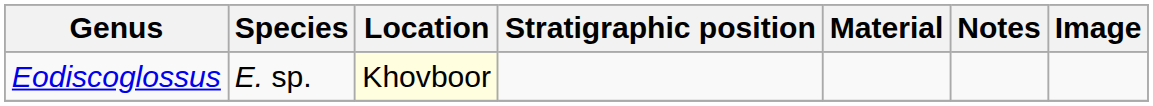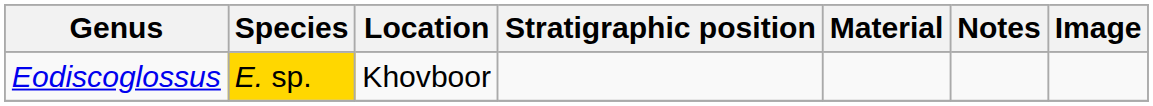Eodiscoglossus | Species: no background -> gold background
Eodiscoglossus | Location: lightyellow background -> no background
